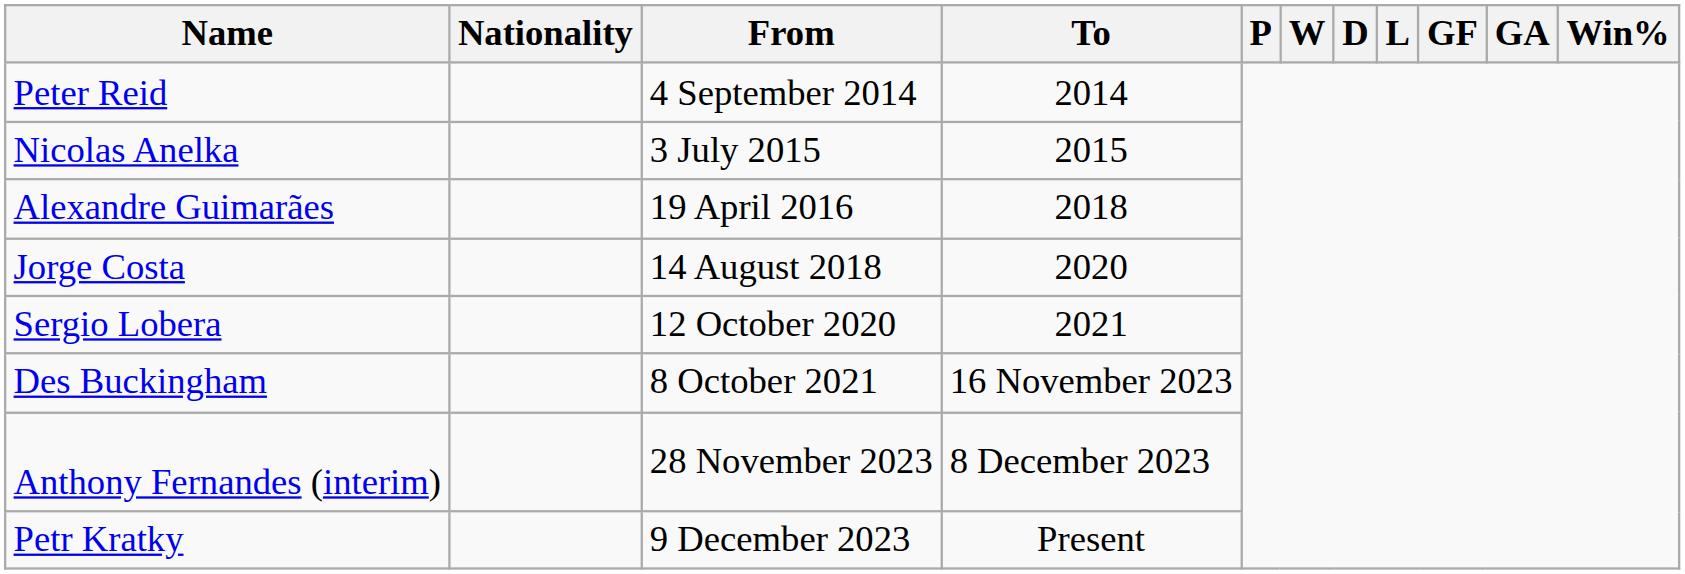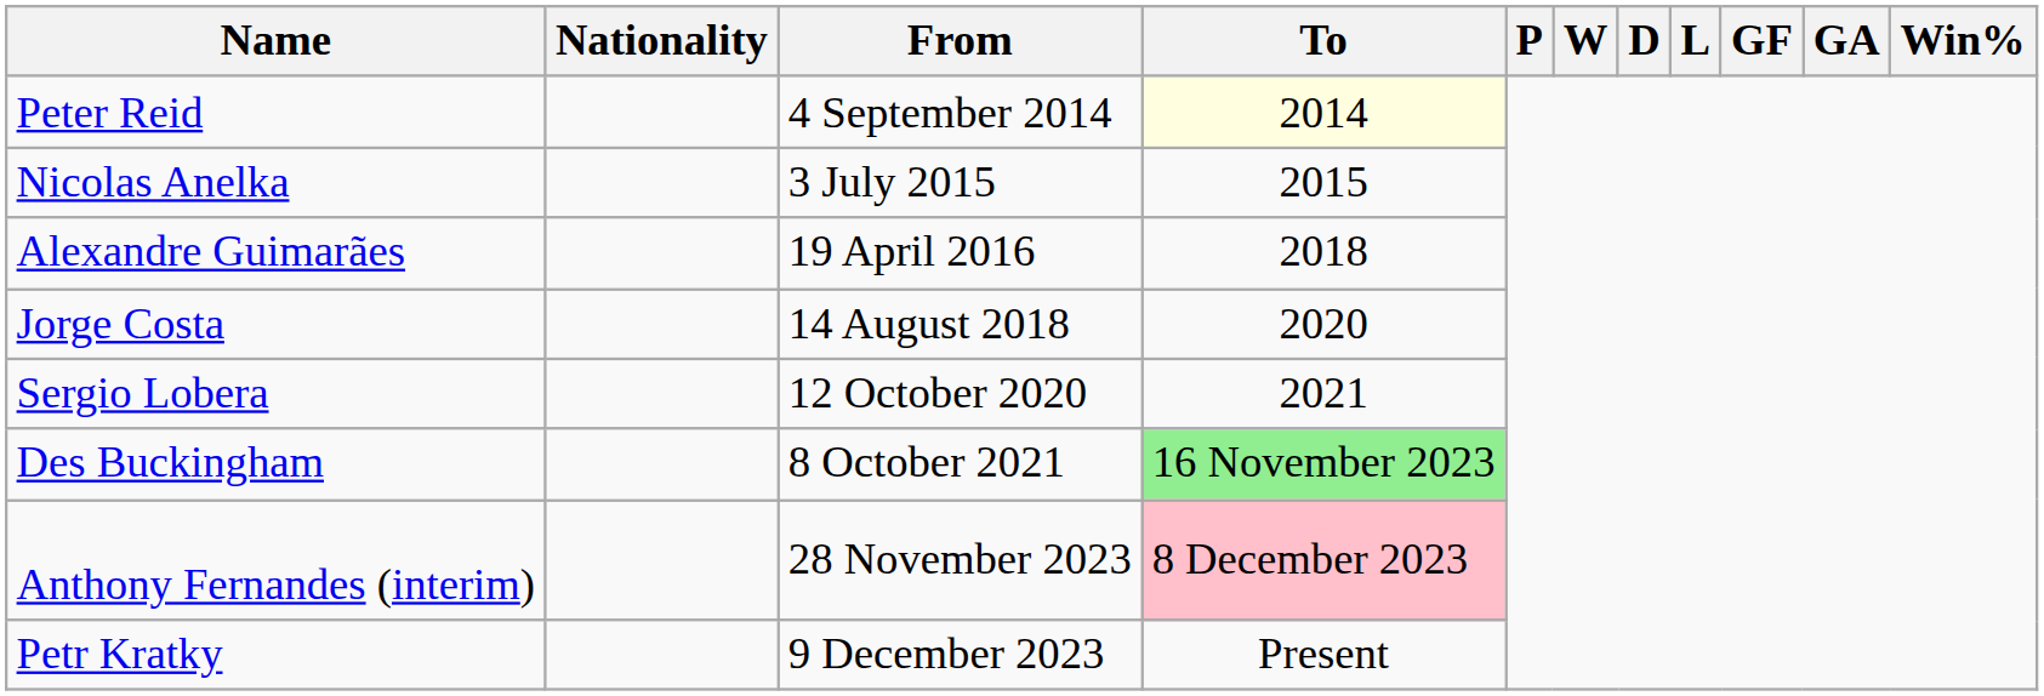Peter Reid | To: no background -> lightyellow background
Des Buckingham | To: no background -> lightgreen background
Anthony Fernandes (interim) | To: no background -> pink background
